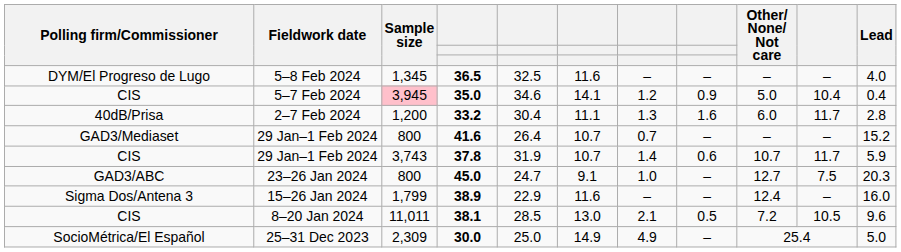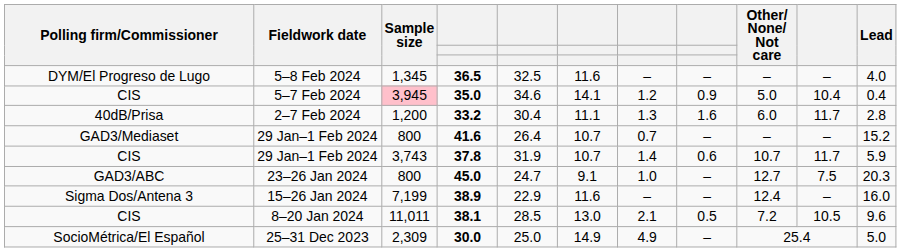38.9 | Sample size: 1,799 -> 7,199
